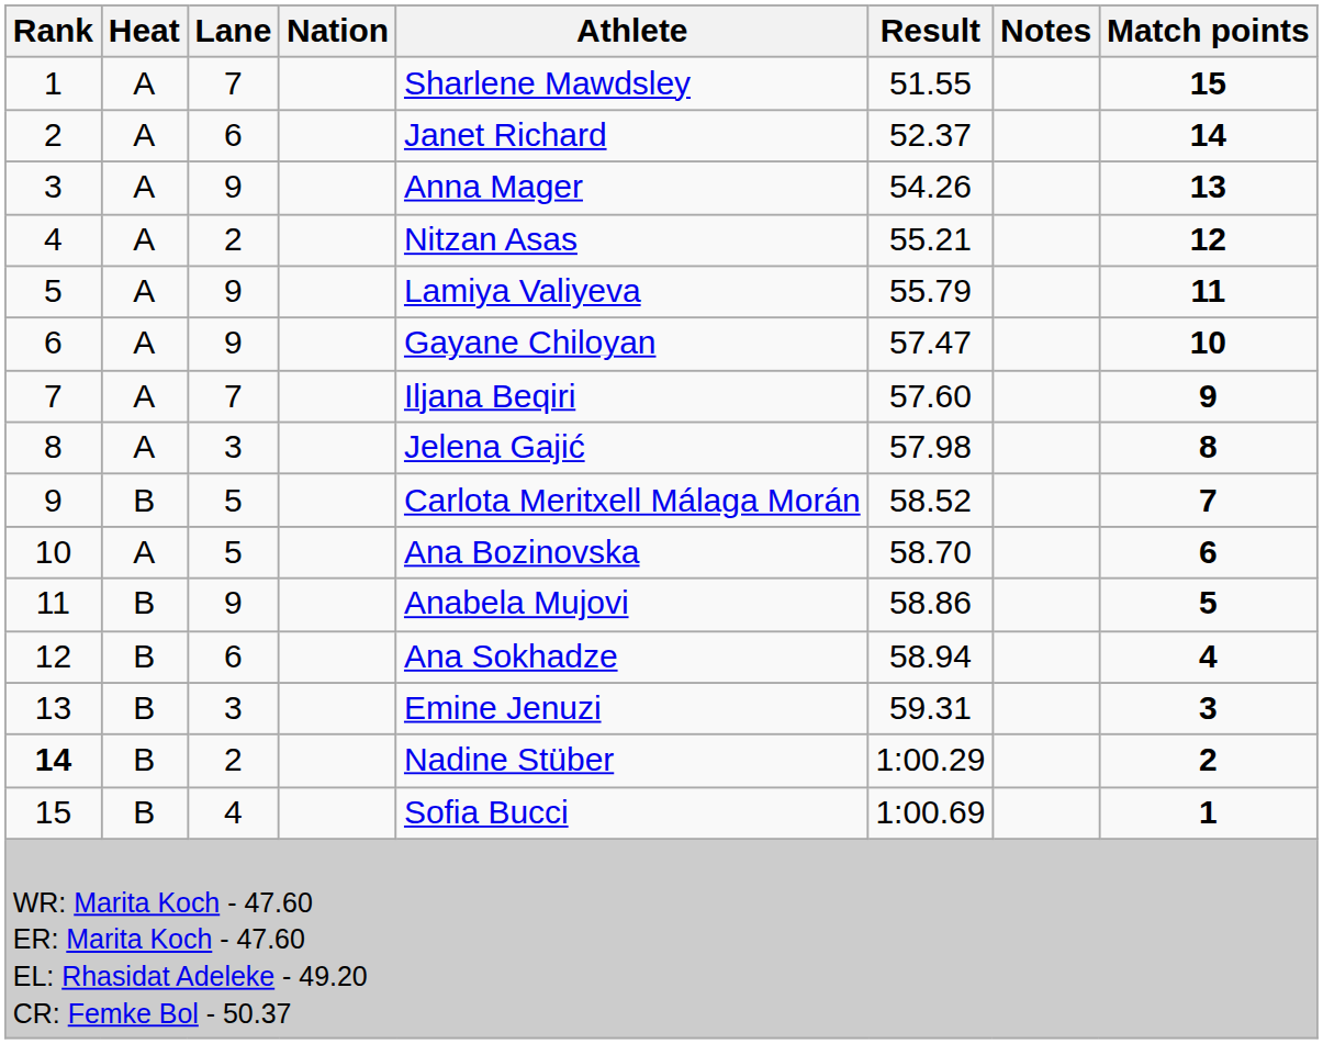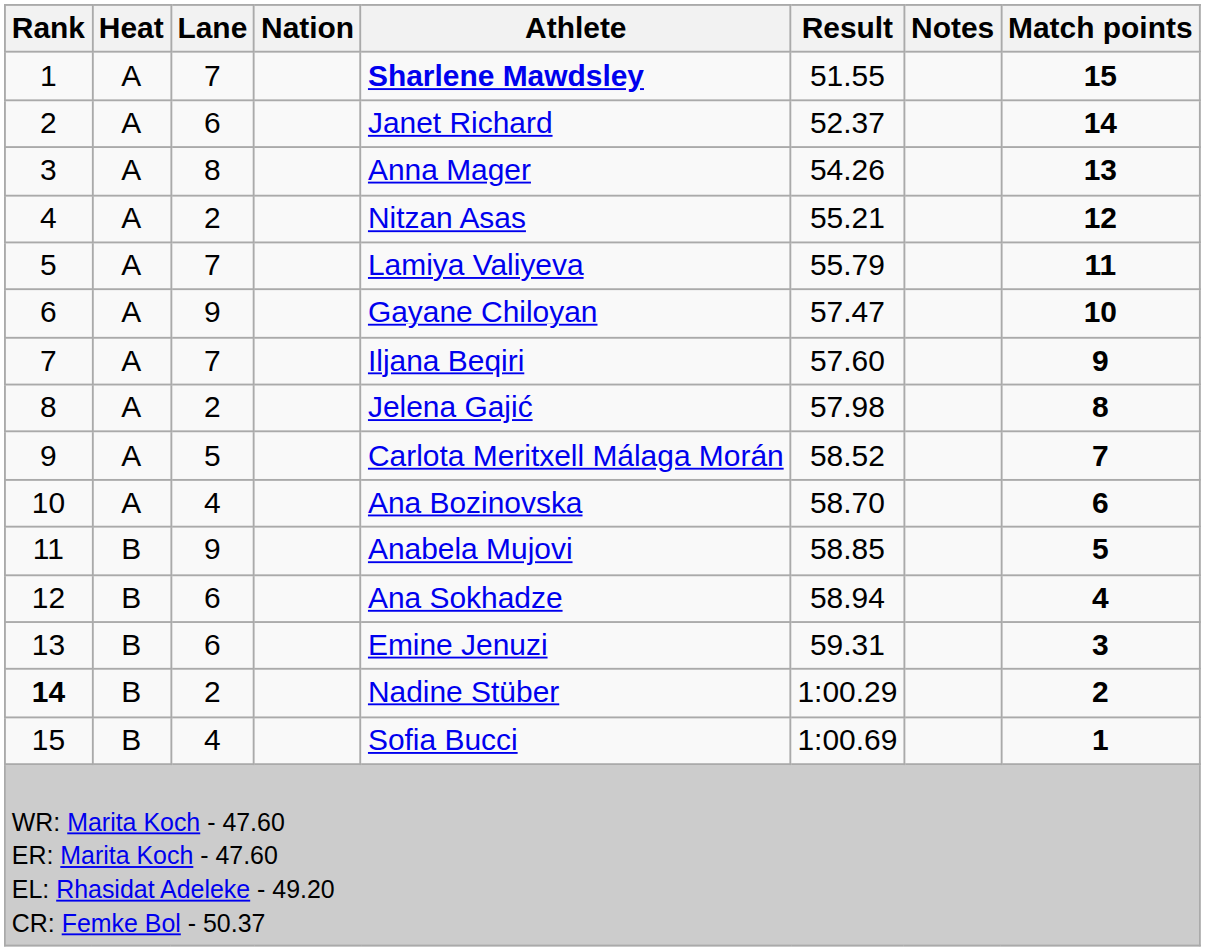row 2 | Athlete: normal -> bold
row 4 | Lane: 9 -> 8
row 6 | Lane: 9 -> 7
row 9 | Lane: 3 -> 2
row 10 | Heat: B -> A
row 11 | Lane: 5 -> 4
row 12 | Result: 58.86 -> 58.85
row 14 | Lane: 3 -> 6
